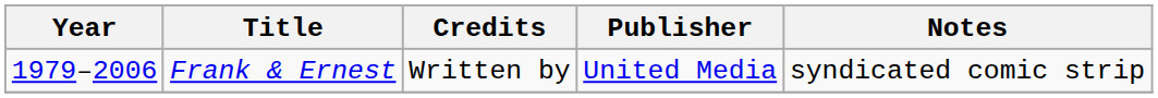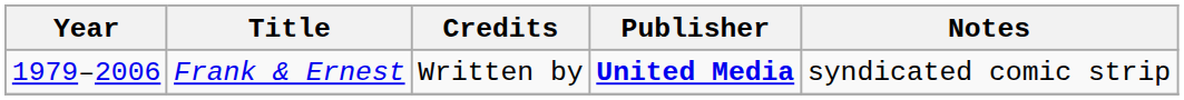Frank & Ernest | Publisher: normal -> bold
